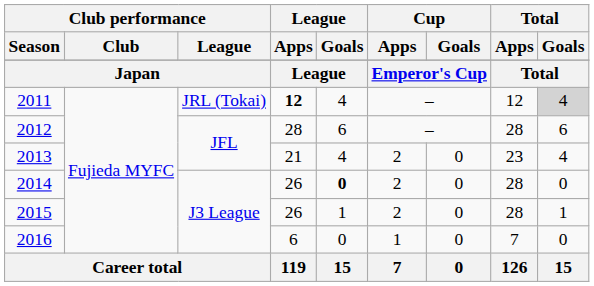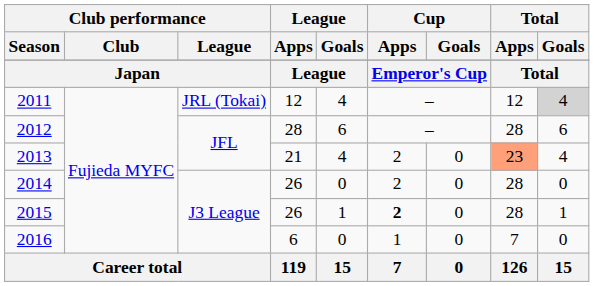2011 | League / Apps: bold -> normal
2013 | Total / Apps: no background -> lightsalmon background
2014 | League / Goals: bold -> normal
2015 | Cup / Apps: normal -> bold
